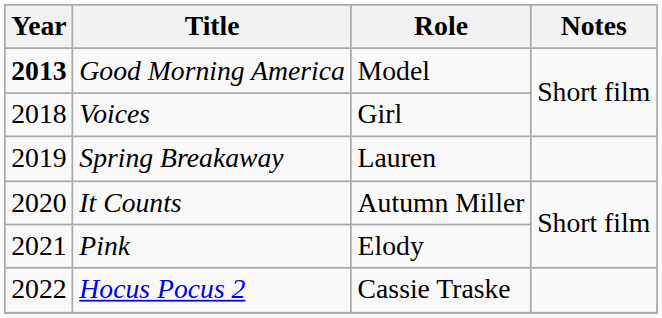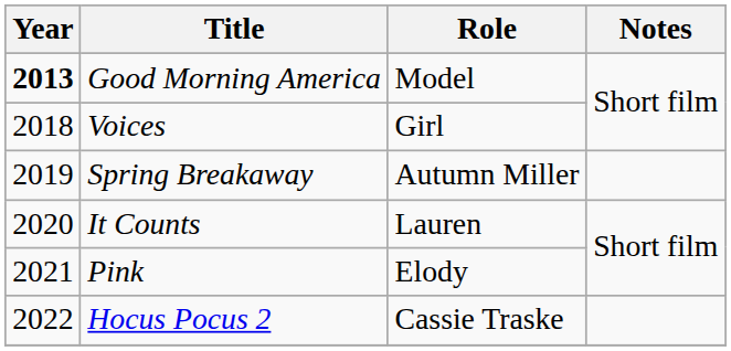Spring Breakaway | Role: Lauren -> Autumn Miller
It Counts | Role: Autumn Miller -> Lauren
